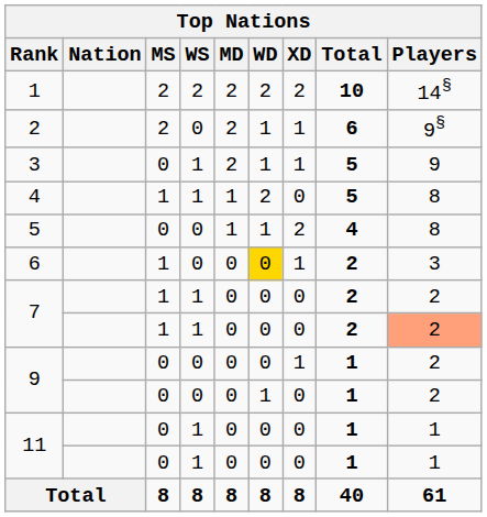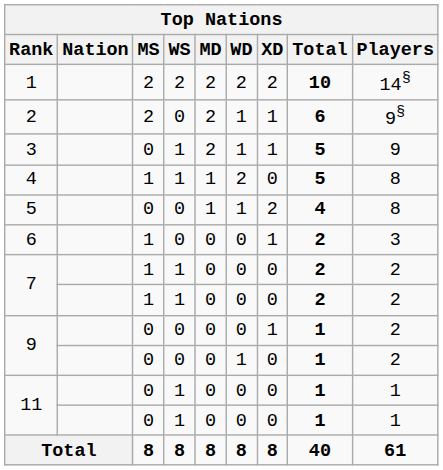row 8 | WD: gold background -> no background
row 10 | Players: lightsalmon background -> no background
